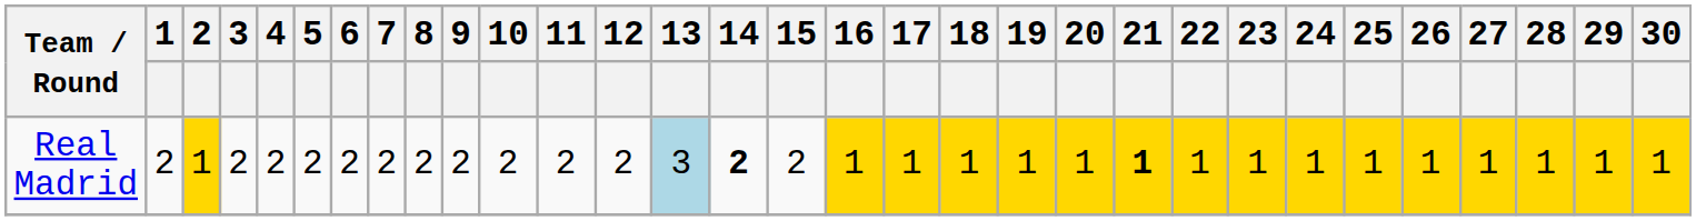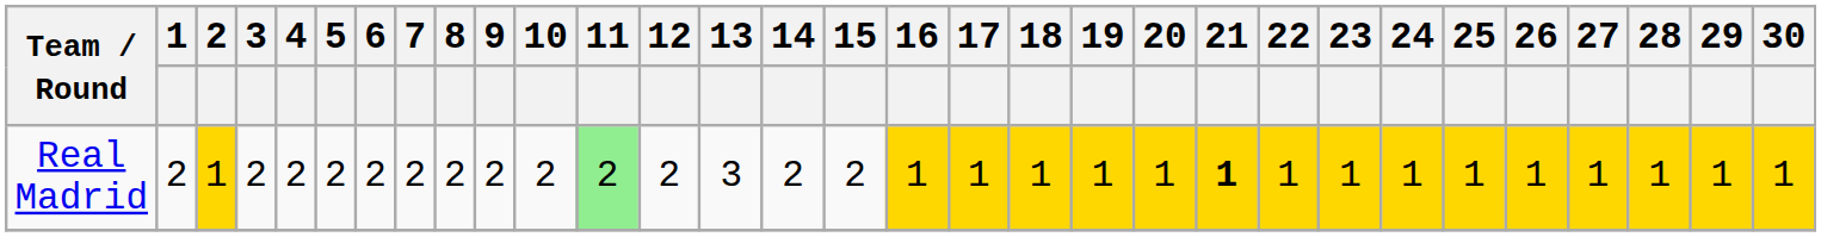Real Madrid | 11: no background -> lightgreen background
Real Madrid | 13: lightblue background -> no background
Real Madrid | 14: bold -> normal
